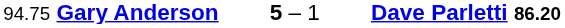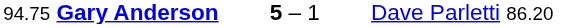94.75 Gary Anderson | column 3: bold -> normal
